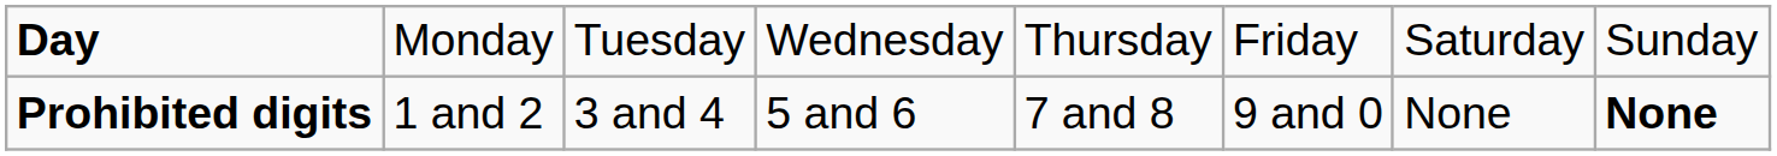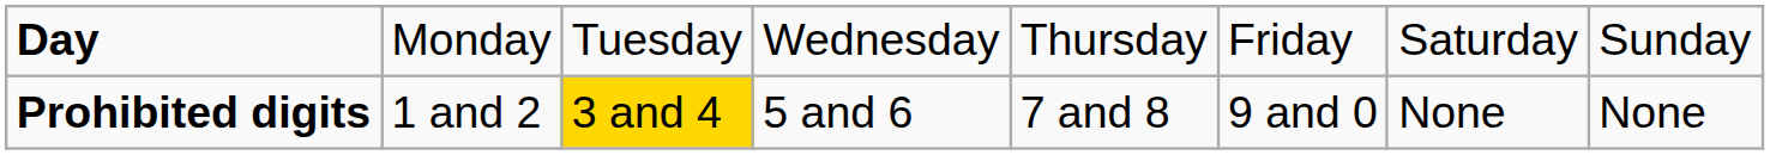Prohibited digits | column 3: no background -> gold background
Prohibited digits | column 8: bold -> normal
